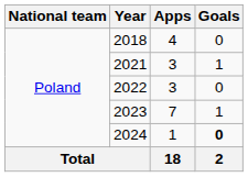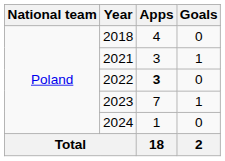2022 | Apps: normal -> bold
2024 | Goals: bold -> normal
